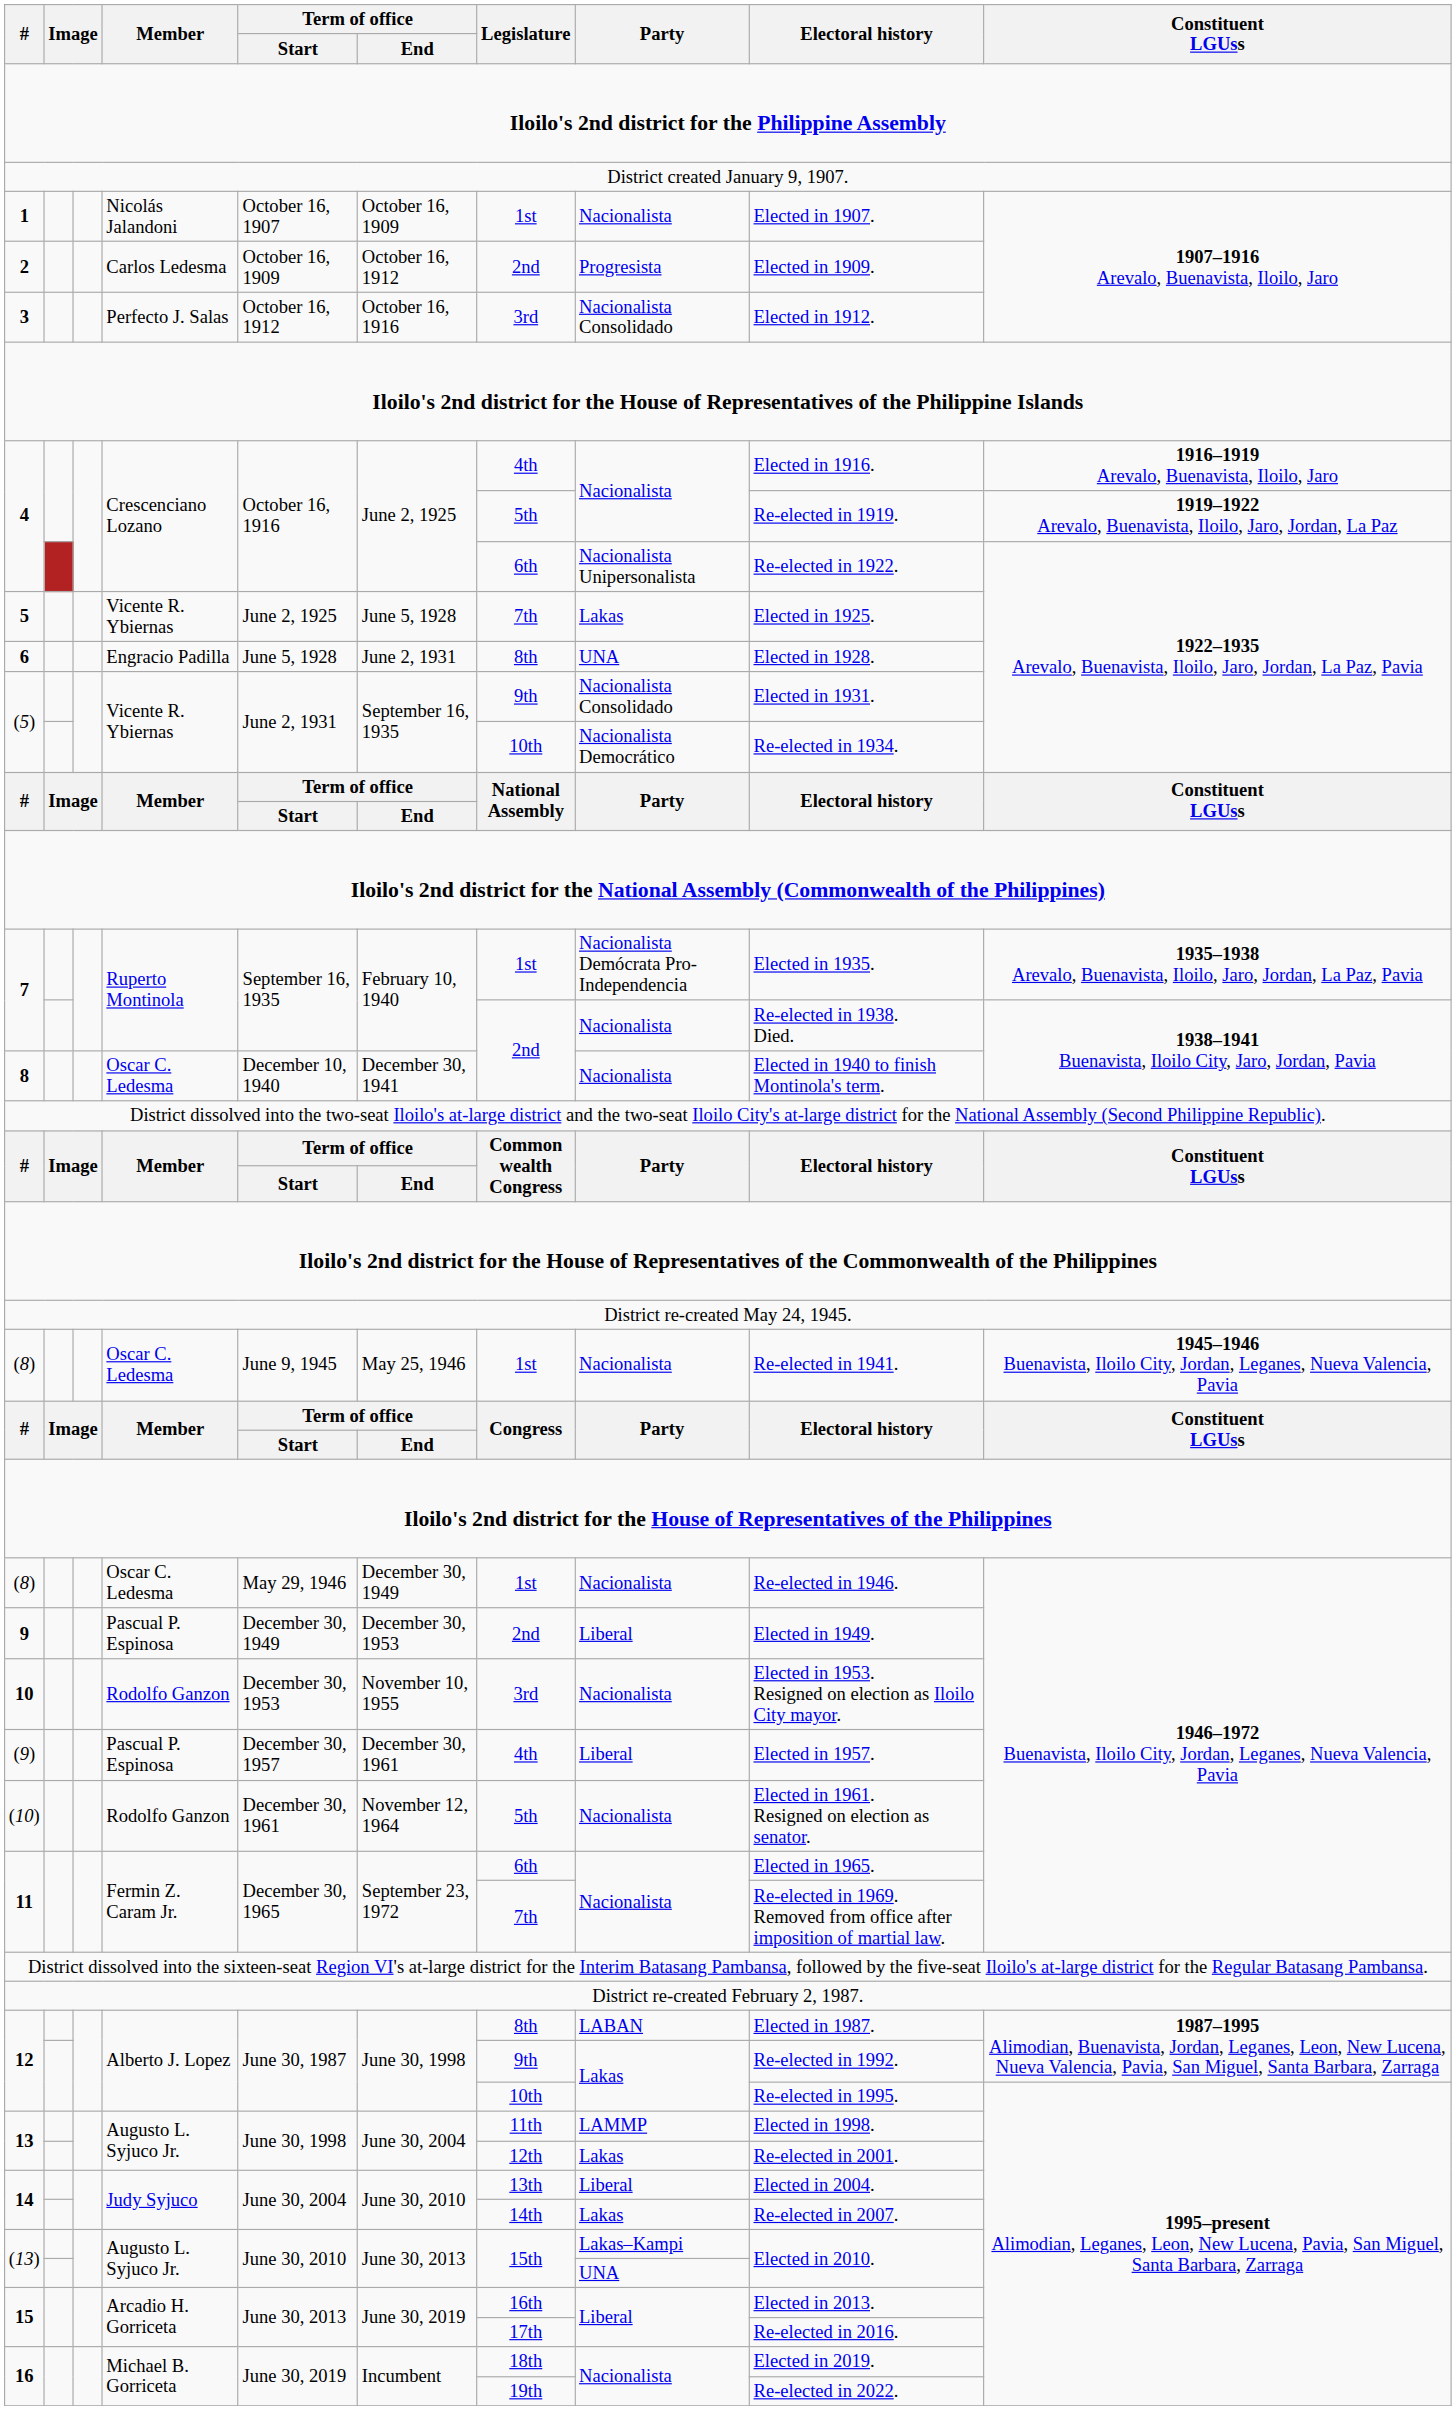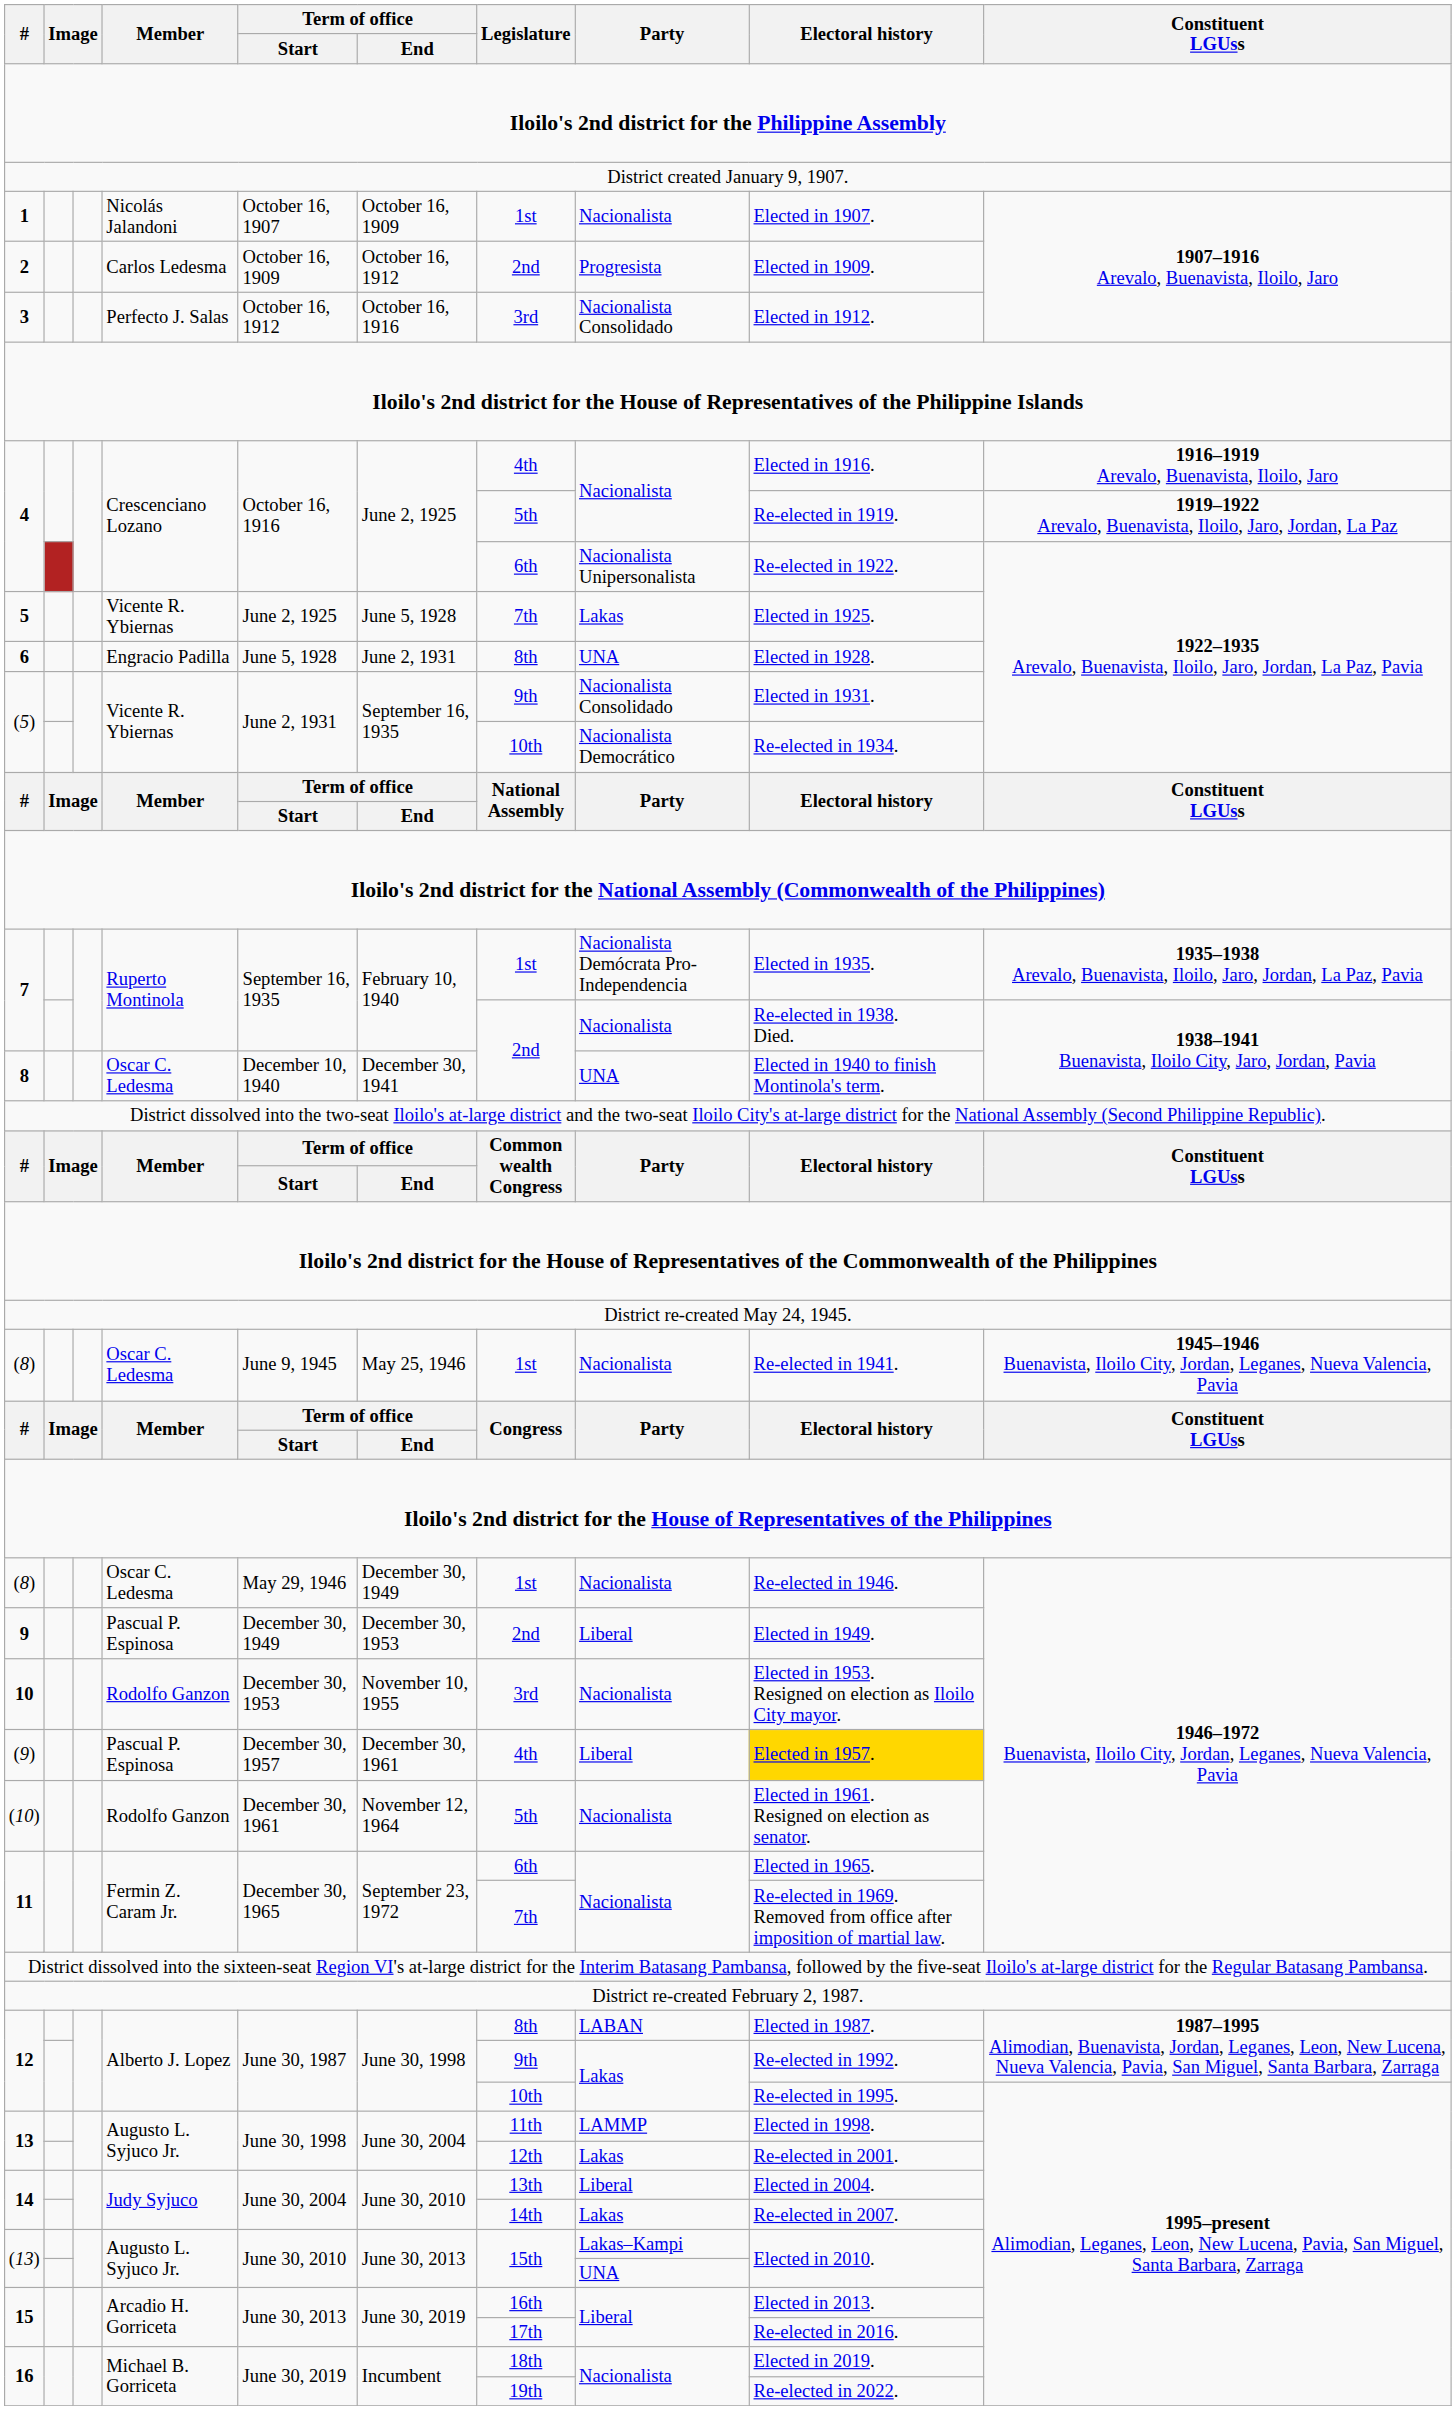8 | Party: Nacionalista -> UNA
(9) | Electoral history: no background -> gold background
